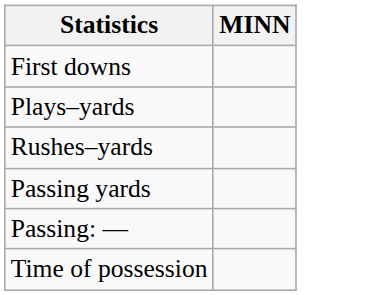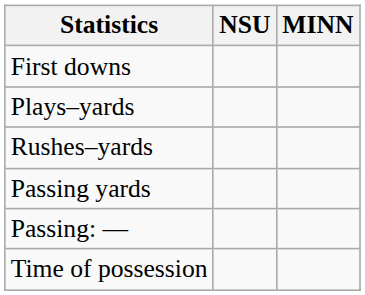+ column: NSU
